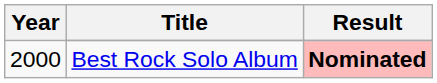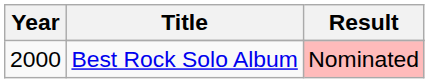Best Rock Solo Album | Result: bold -> normal
